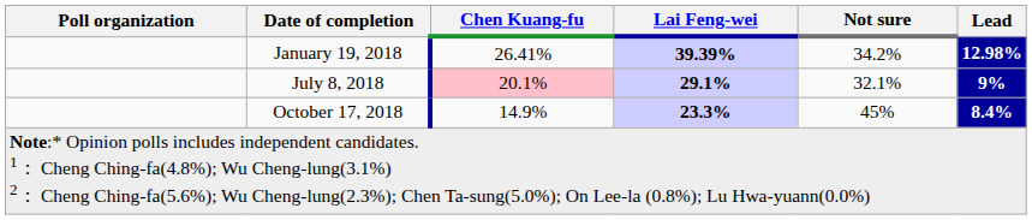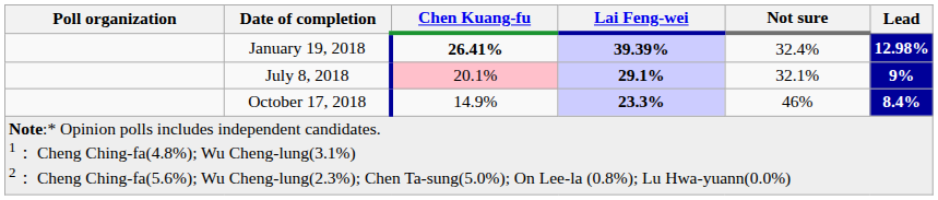January 19, 2018 | Chen Kuang-fu: normal -> bold
January 19, 2018 | Not sure: 34.2% -> 32.4%
October 17, 2018 | Not sure: 45% -> 46%
